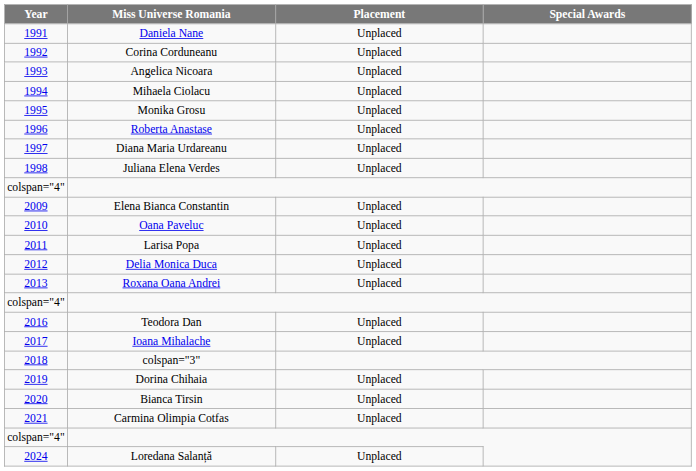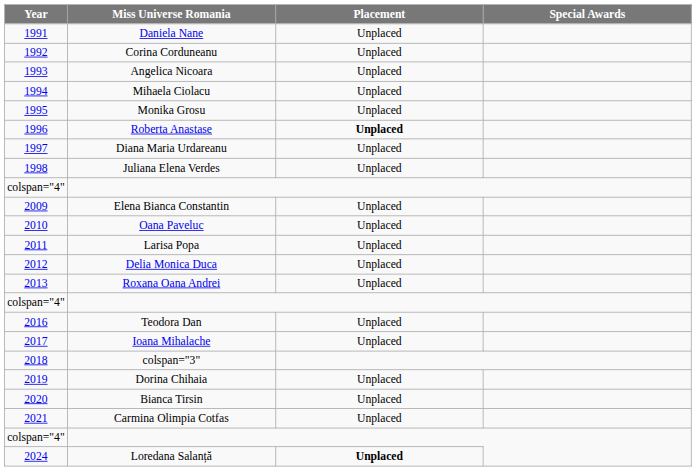Roberta Anastase | Placement: normal -> bold
Loredana Salanță | Placement: normal -> bold
